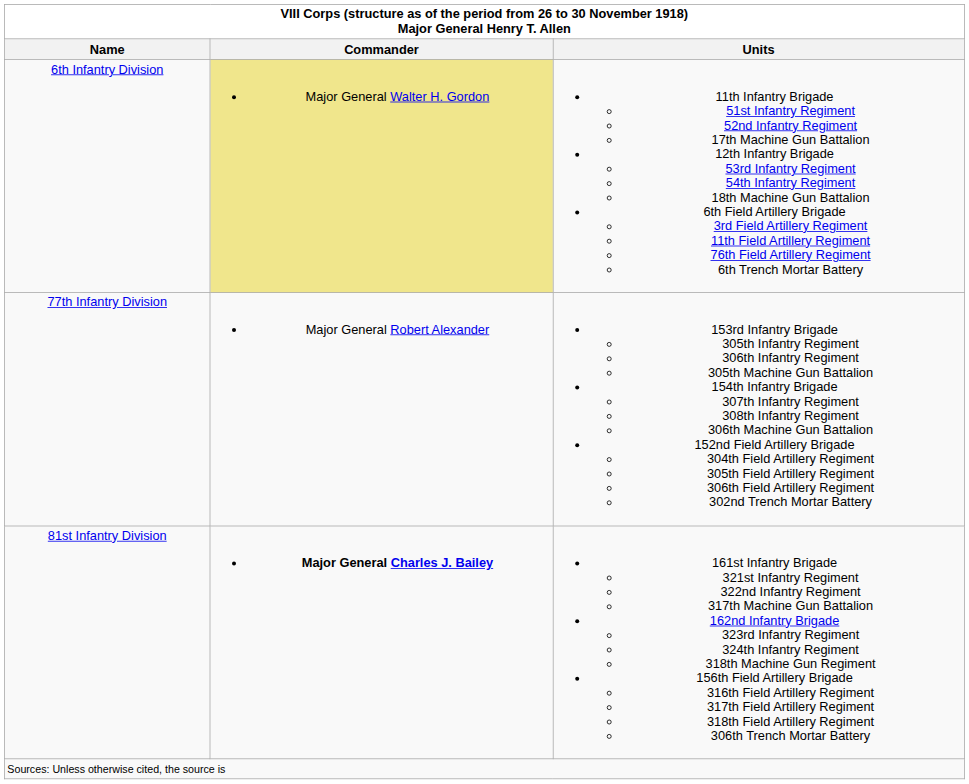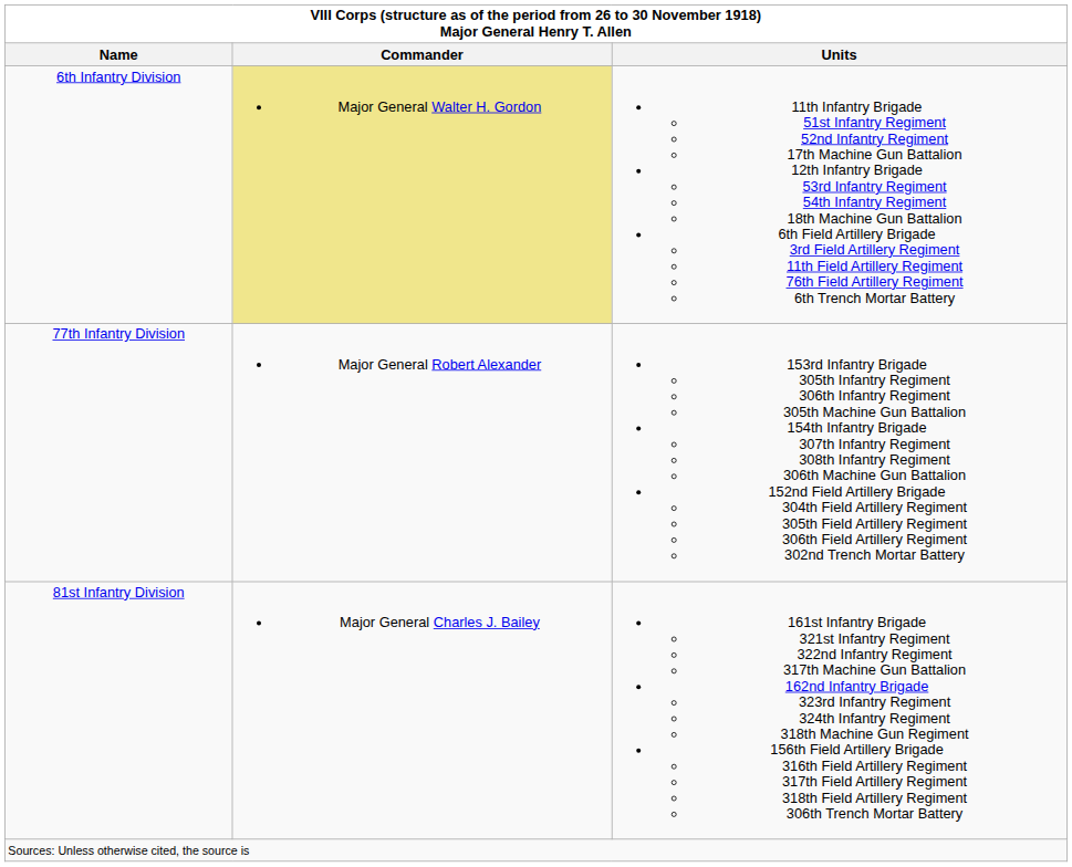81st Infantry Division | Commander: bold -> normal
